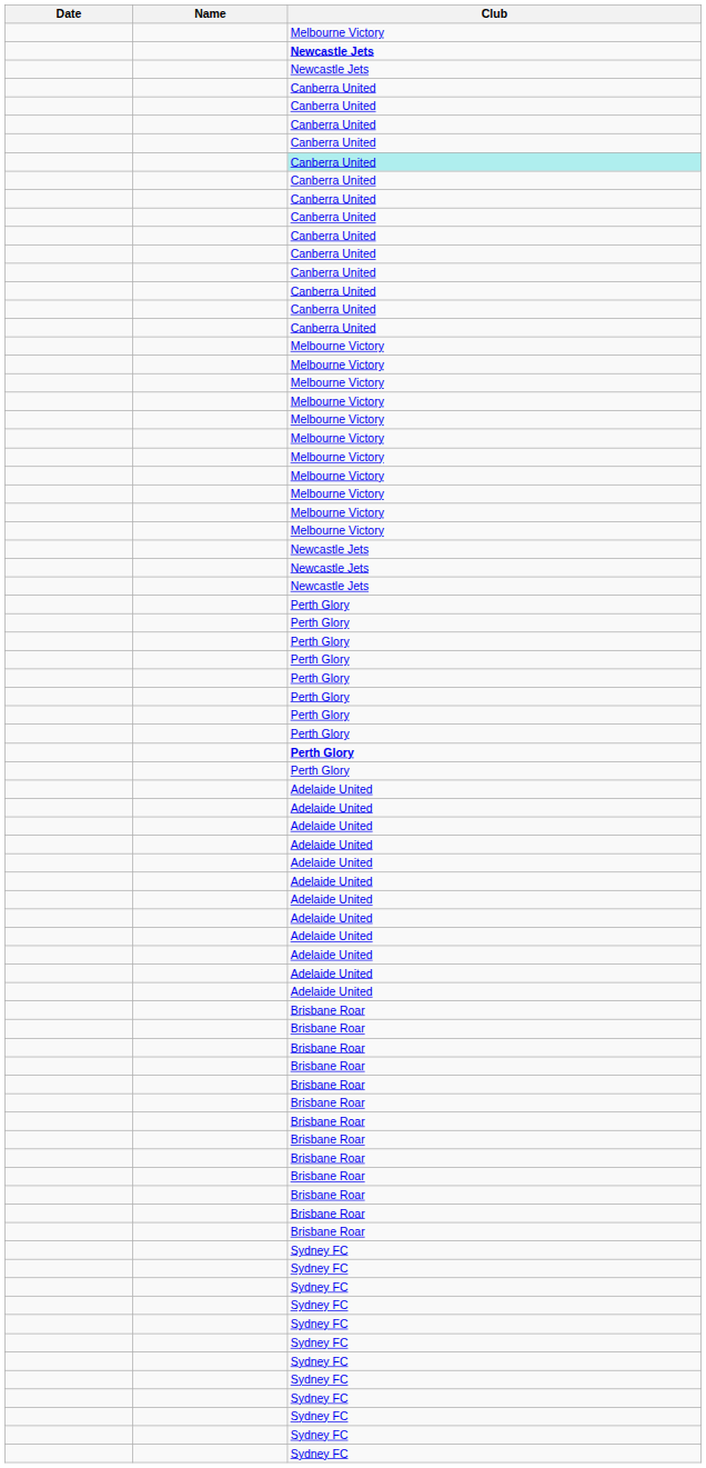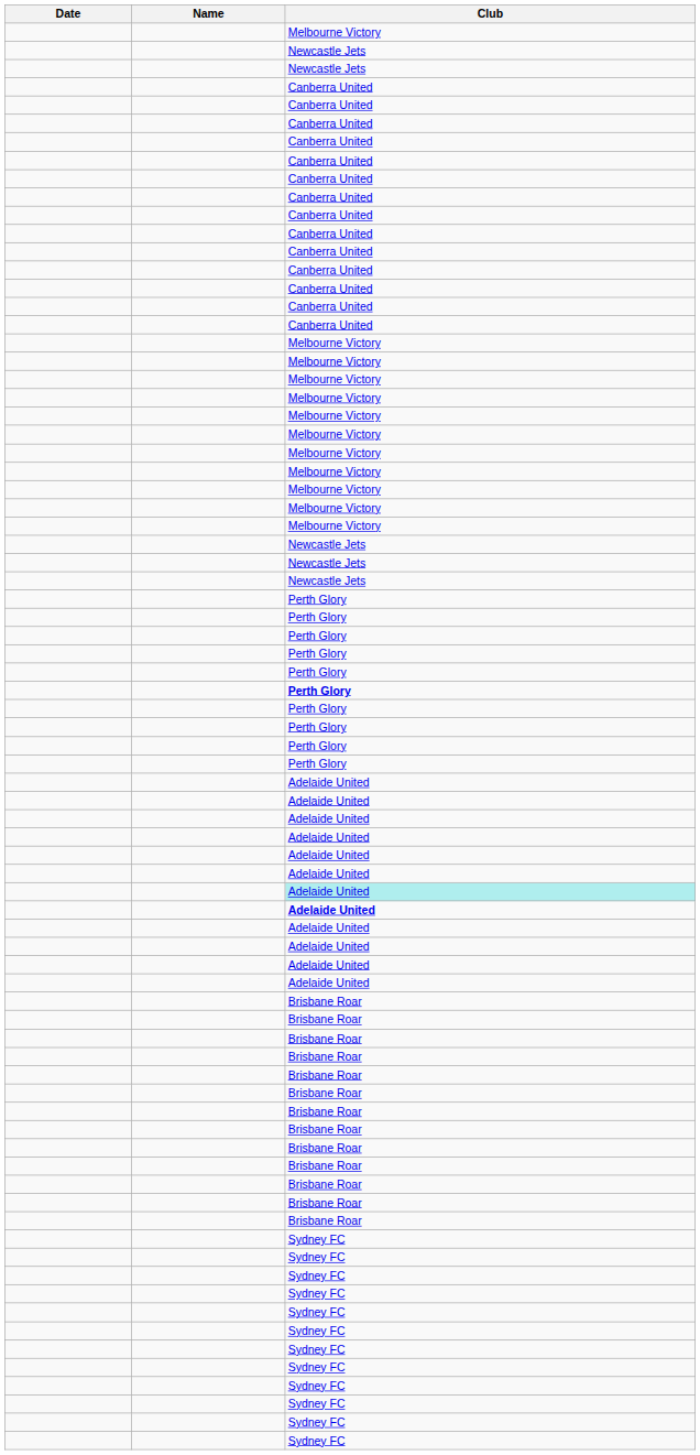row 3 | Club: bold -> normal
row 9 | Club: paleturquoise background -> no background
row 38 | Club: normal -> bold
row 41 | Club: bold -> normal
row 49 | Club: no background -> paleturquoise background
row 50 | Club: normal -> bold
